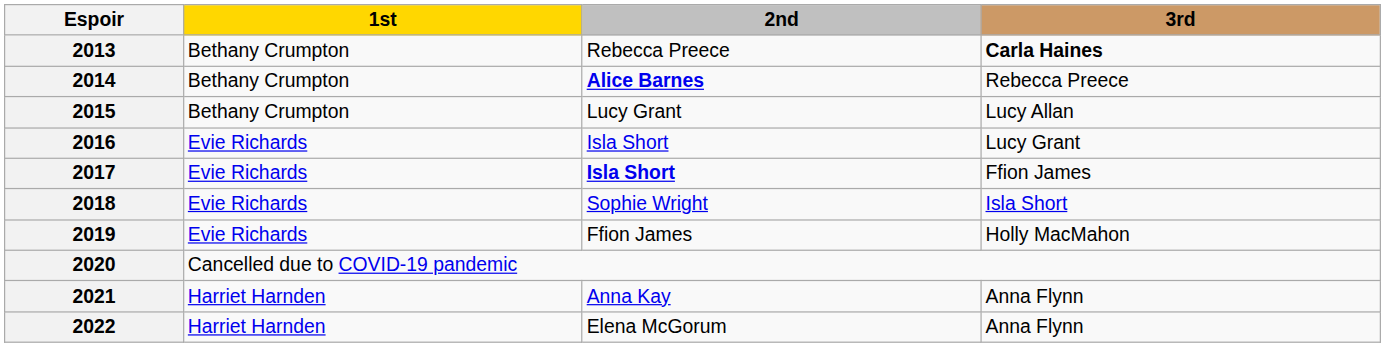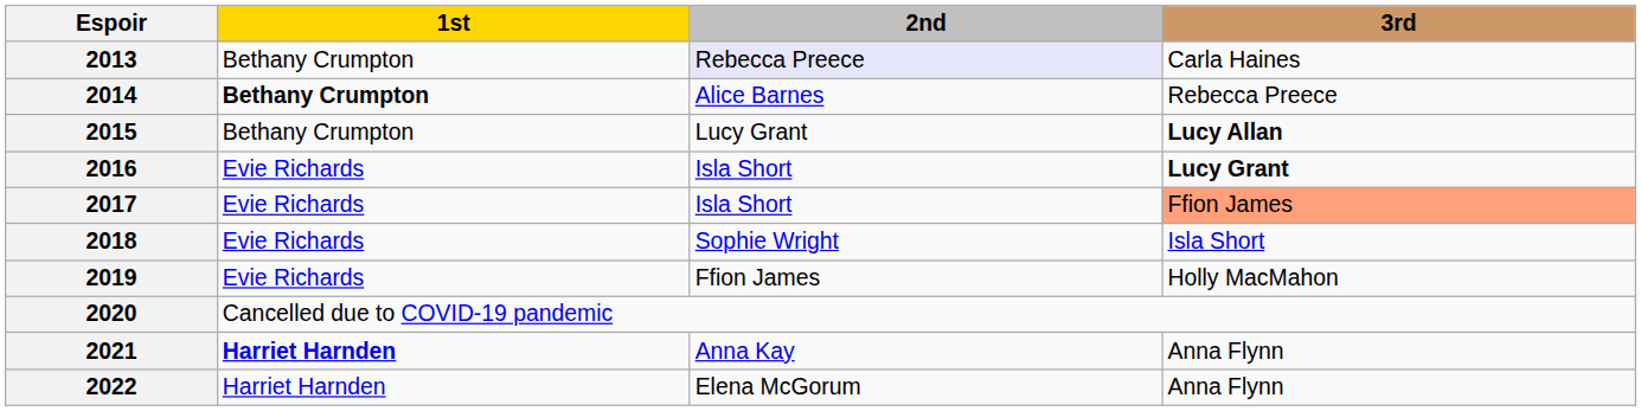2013 | 2nd: no background -> lavender background
2013 | 3rd: bold -> normal
2014 | 1st: normal -> bold
2014 | 2nd: bold -> normal
2015 | 3rd: normal -> bold
2016 | 3rd: normal -> bold
2017 | 2nd: bold -> normal
2017 | 3rd: no background -> lightsalmon background
2021 | 1st: normal -> bold
